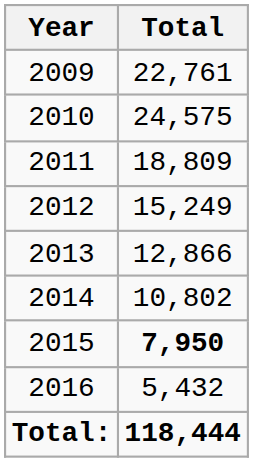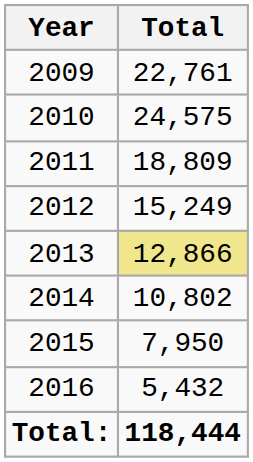2013 | Total: no background -> khaki background
2015 | Total: bold -> normal
